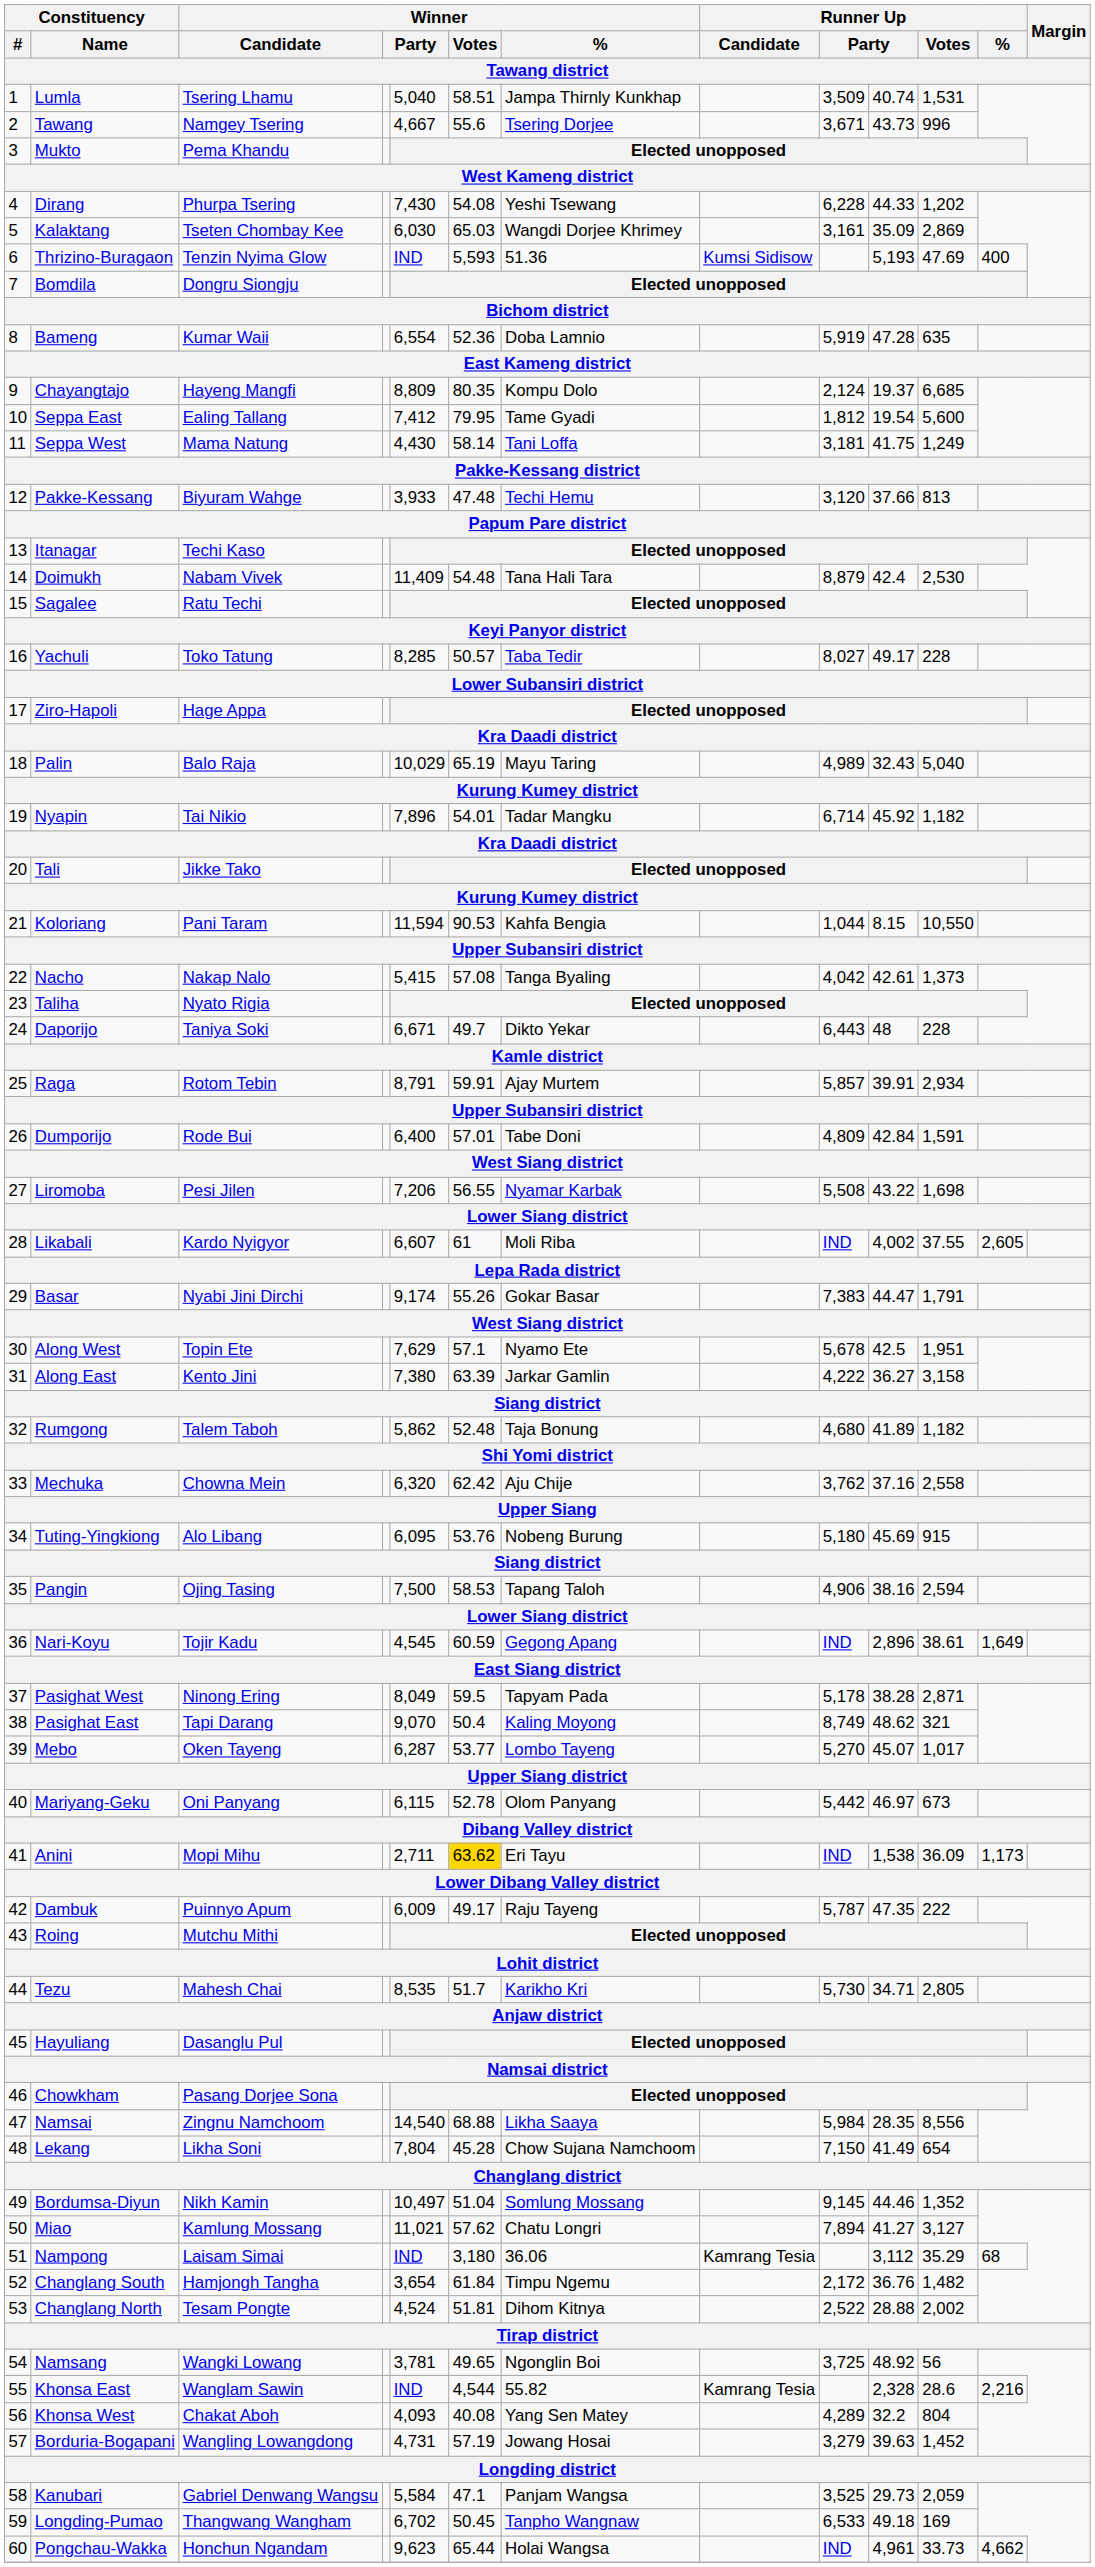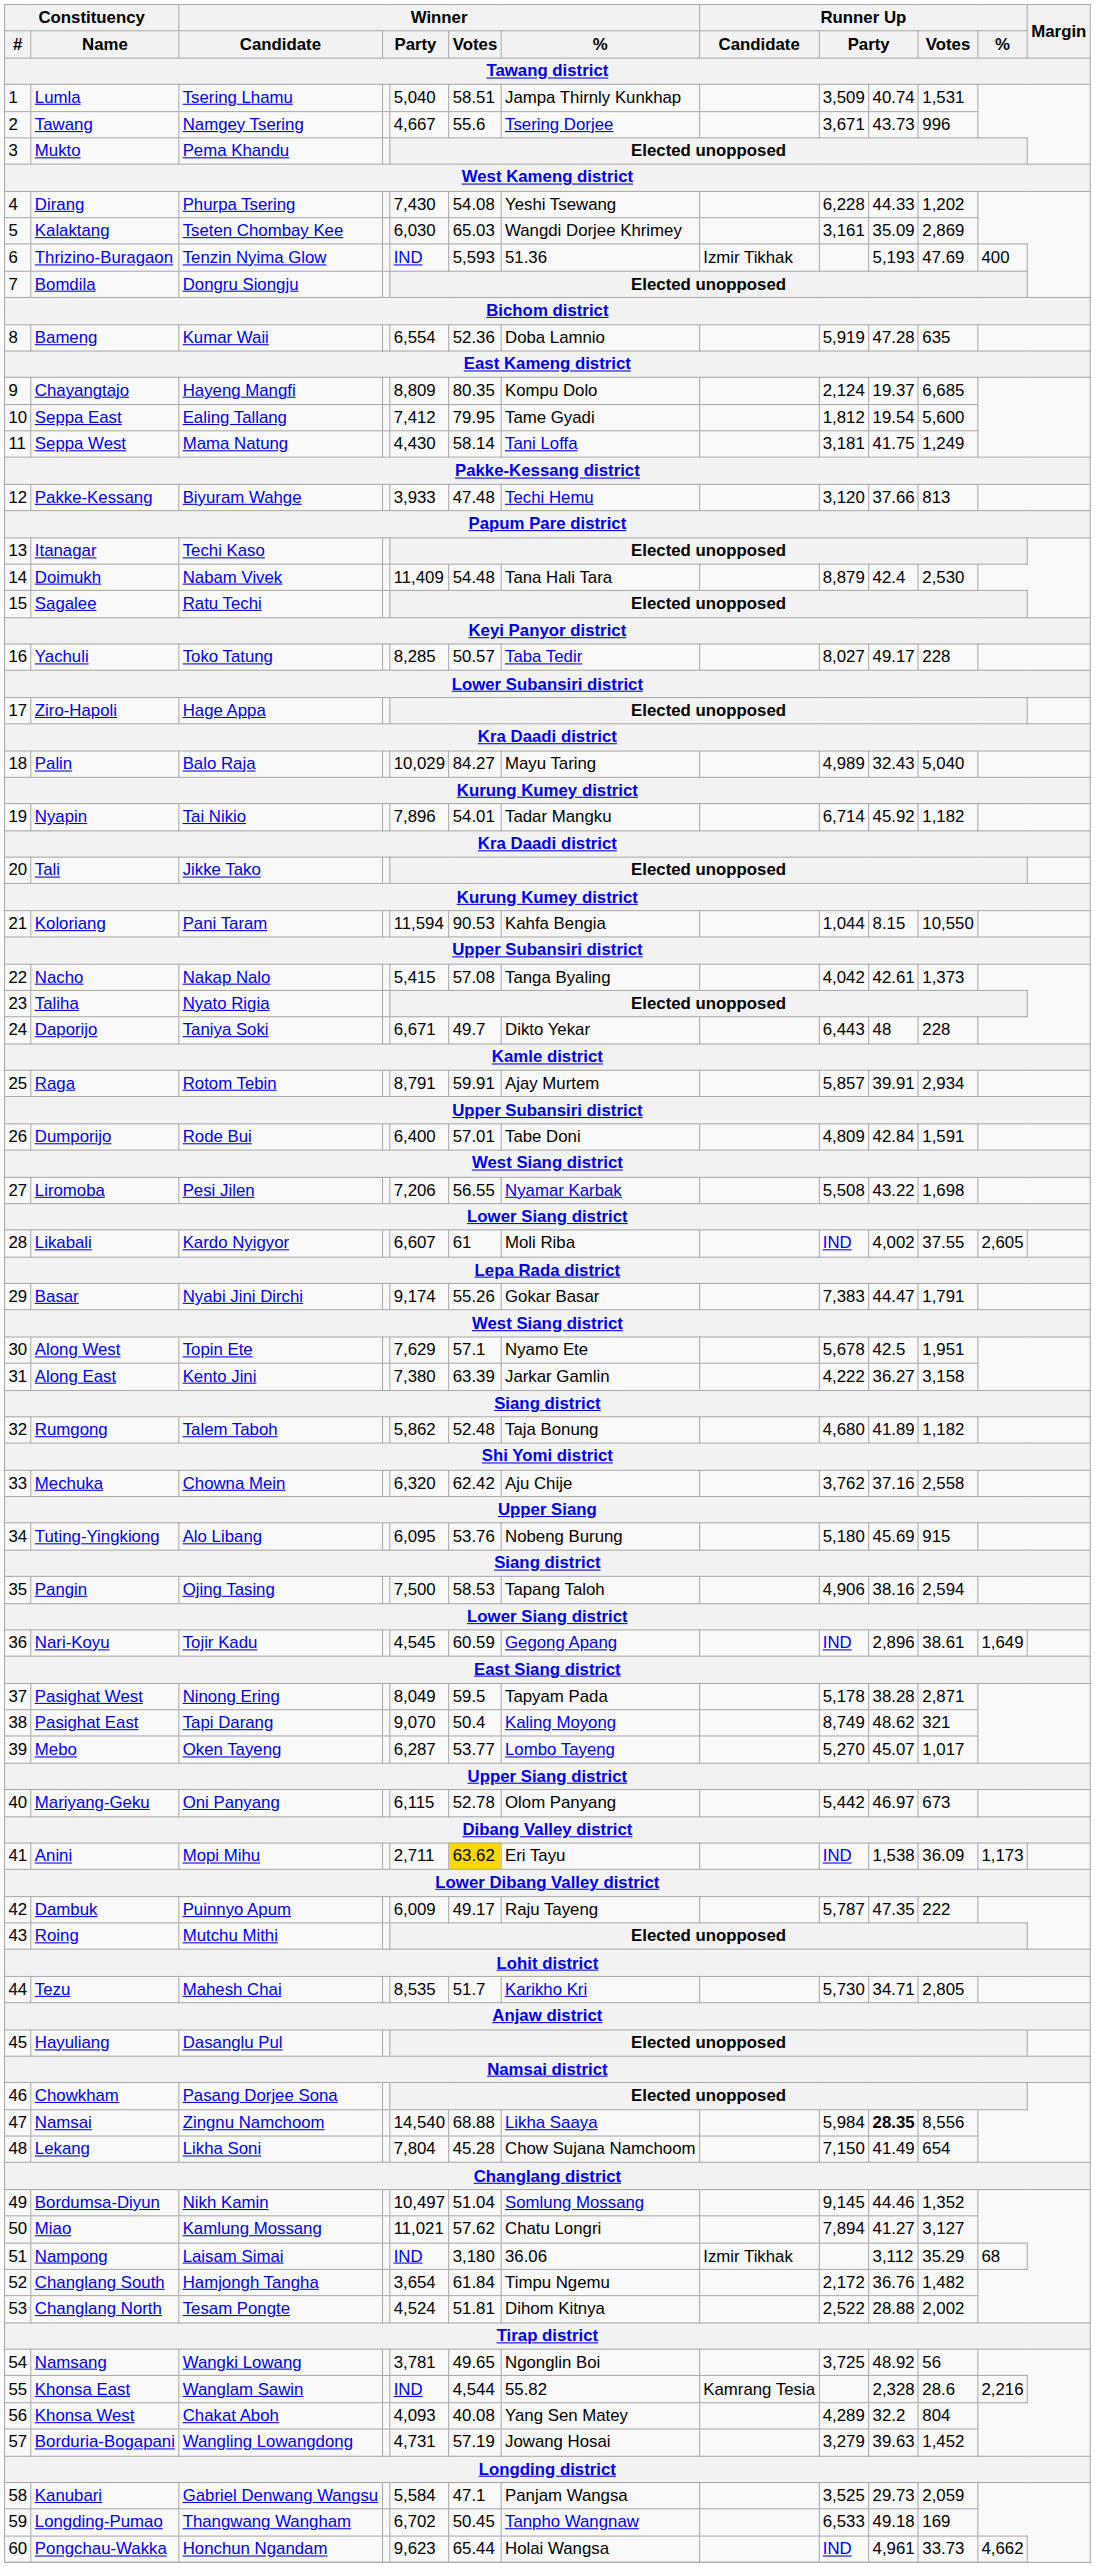Thrizino-Buragaon | Runner Up / Candidate: Kumsi Sidisow -> Izmir Tikhak
Palin | Winner / Votes: 65.19 -> 84.27
Namsai | column 10: normal -> bold
Nampong | Runner Up / Candidate: Kamrang Tesia -> Izmir Tikhak
